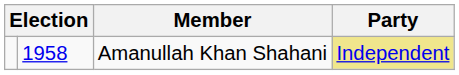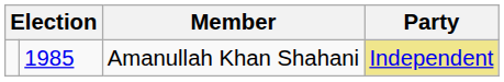Amanullah Khan Shahani | column 2: 1958 -> 1985
